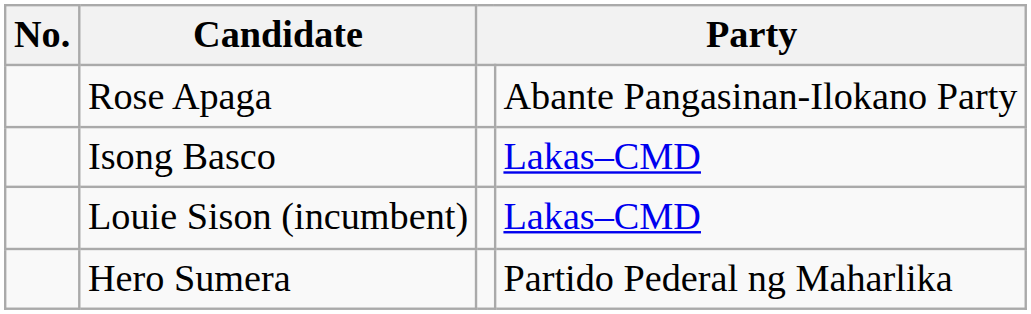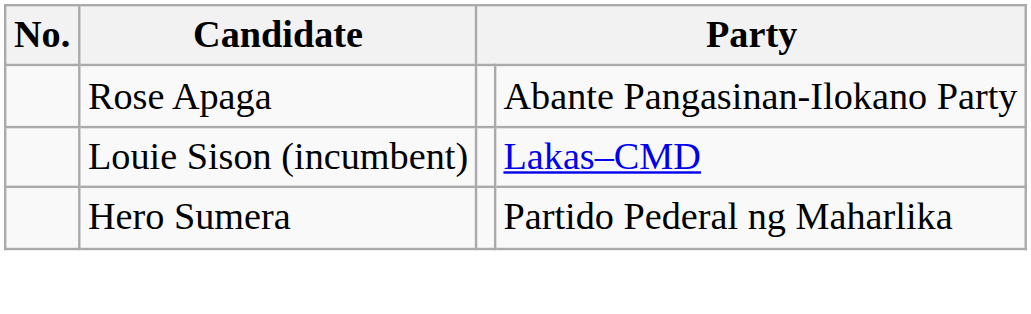- row: Isong Basco | Lakas–CMD
